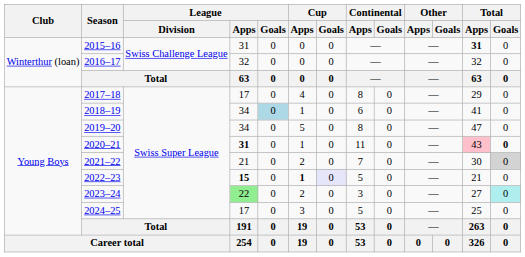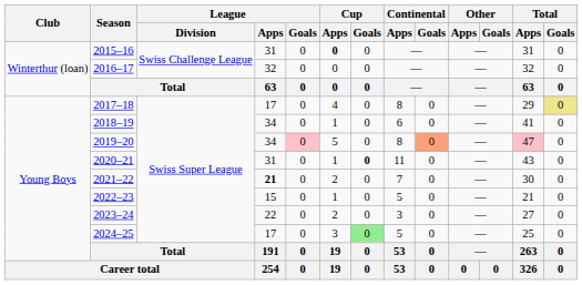2015–16 | Cup / Apps: normal -> bold
2015–16 | Total / Apps: bold -> normal
2017–18 | Total / Goals: no background -> khaki background
2018–19 | League / Goals: lightblue background -> no background
2019–20 | League / Goals: no background -> pink background
2019–20 | Continental / Goals: no background -> lightsalmon background
2019–20 | Total / Apps: no background -> pink background
2020–21 | League / Apps: bold -> normal
2020–21 | Cup / Goals: normal -> bold
2020–21 | Total / Apps: pink background -> no background
2020–21 | Total / Goals: bold -> normal
2021–22 | League / Apps: normal -> bold
2021–22 | Total / Goals: lightgrey background -> no background
2022–23 | League / Apps: bold -> normal
2022–23 | Cup / Apps: bold -> normal
2022–23 | Cup / Goals: lavender background -> no background
2023–24 | League / Apps: lightgreen background -> no background
2023–24 | Total / Goals: paleturquoise background -> no background
2024–25 | Cup / Goals: no background -> lightgreen background
